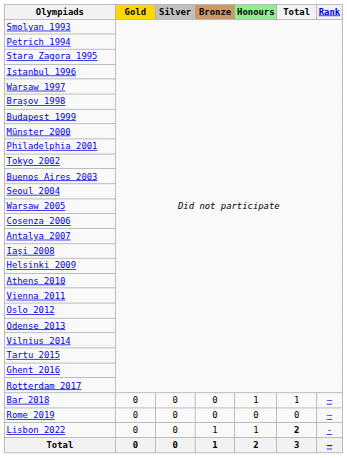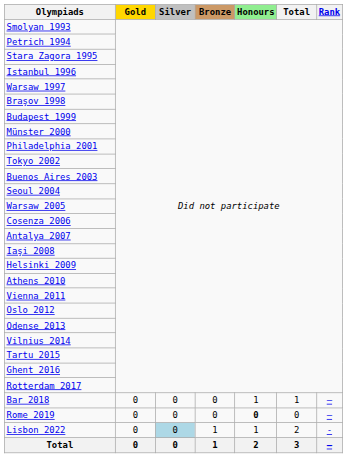Rome 2019 | Honours: normal -> bold
Lisbon 2022 | Silver: no background -> lightblue background
Lisbon 2022 | Total: bold -> normal
